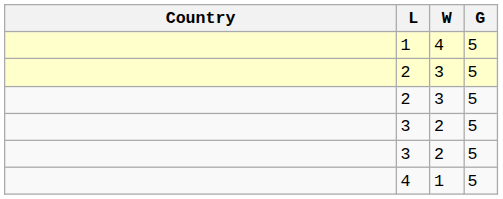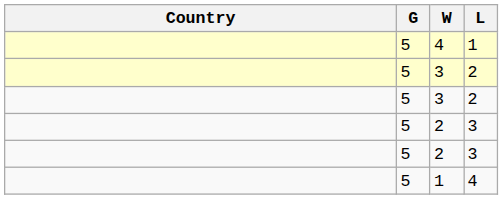columns swapped: G <-> L
